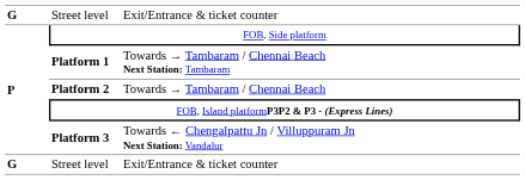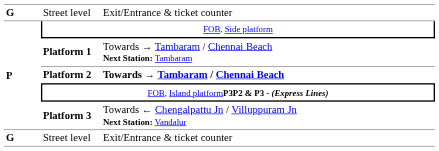Platform 2 | column 3: normal -> bold
